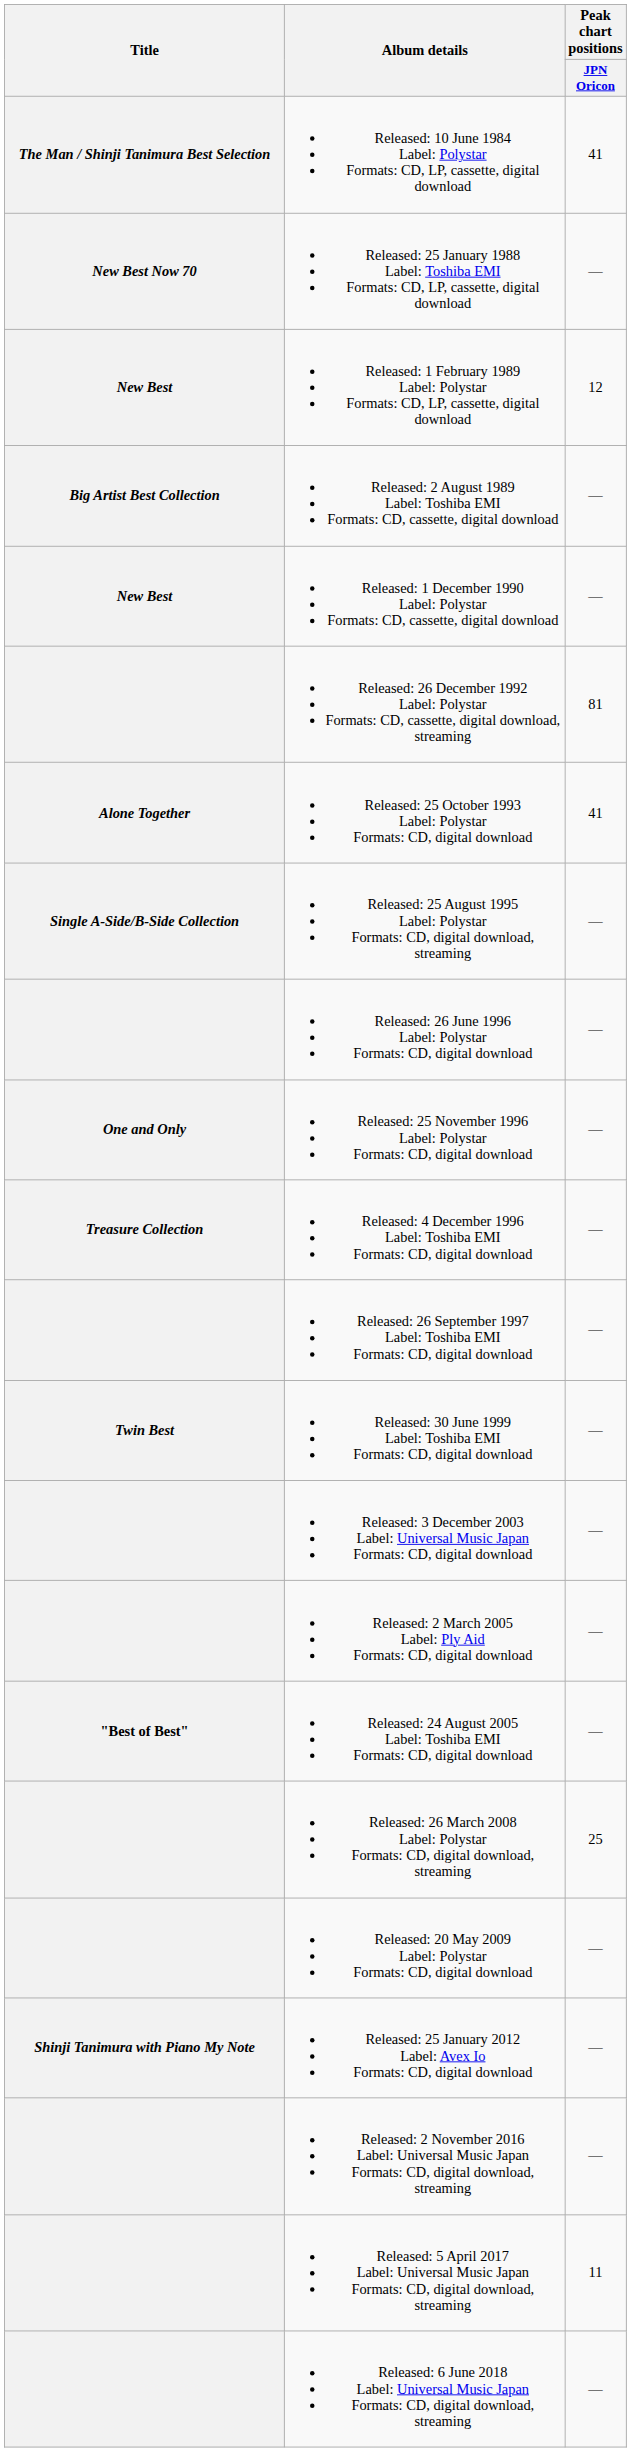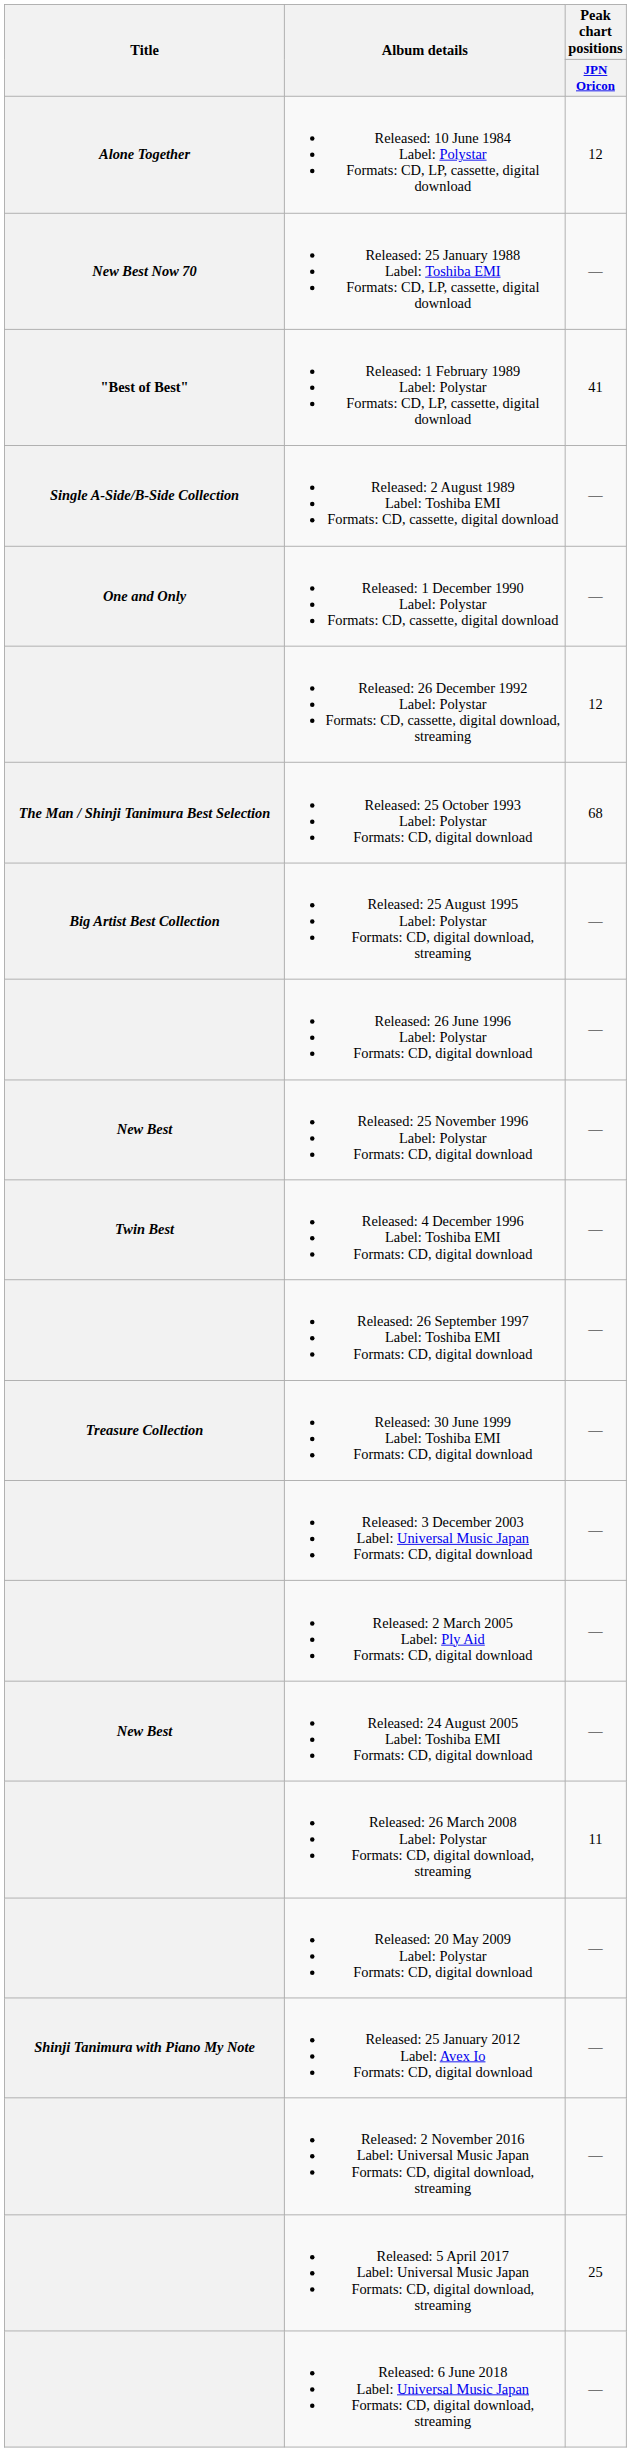row 3 | Title: The Man / Shinji Tanimura Best Selection -> Alone Together
row 3 | Peak chart positions / JPN Oricon: 41 -> 12
row 5 | Title: New Best -> "Best of Best"
row 5 | Peak chart positions / JPN Oricon: 12 -> 41
row 6 | Title: Big Artist Best Collection -> Single A-Side/B-Side Collection
row 7 | Title: New Best -> One and Only
row 8 | Peak chart positions / JPN Oricon: 81 -> 12
row 9 | Title: Alone Together -> The Man / Shinji Tanimura Best Selection
row 9 | Peak chart positions / JPN Oricon: 41 -> 68
row 10 | Title: Single A-Side/B-Side Collection -> Big Artist Best Collection
row 12 | Title: One and Only -> New Best
row 13 | Title: Treasure Collection -> Twin Best
row 15 | Title: Twin Best -> Treasure Collection
row 18 | Title: "Best of Best" -> New Best
row 19 | Peak chart positions / JPN Oricon: 25 -> 11
row 23 | Peak chart positions / JPN Oricon: 11 -> 25
